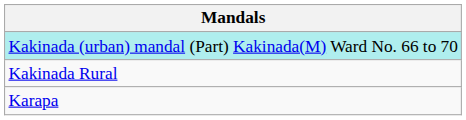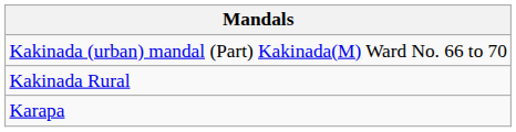row 2 | column 1: paleturquoise background -> no background
